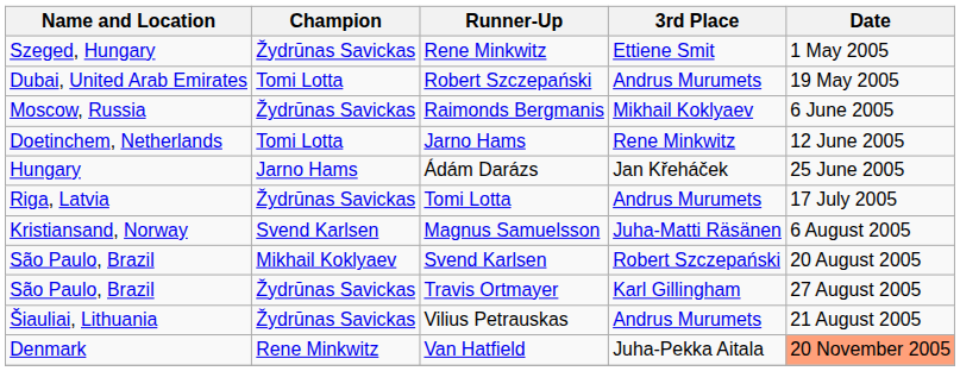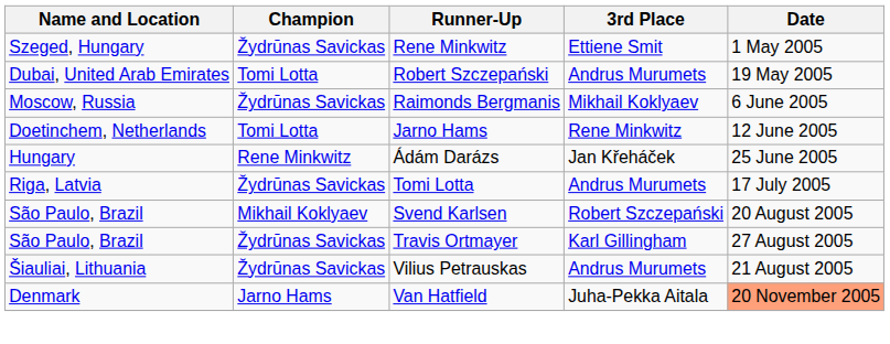Ádám Darázs | Champion: Jarno Hams -> Rene Minkwitz
- row: Kristiansand, Norway | Svend Karlsen | Magnus Samuelsson | Juha-Matti Räsänen | 6 August 2005
Van Hatfield | Champion: Rene Minkwitz -> Jarno Hams
